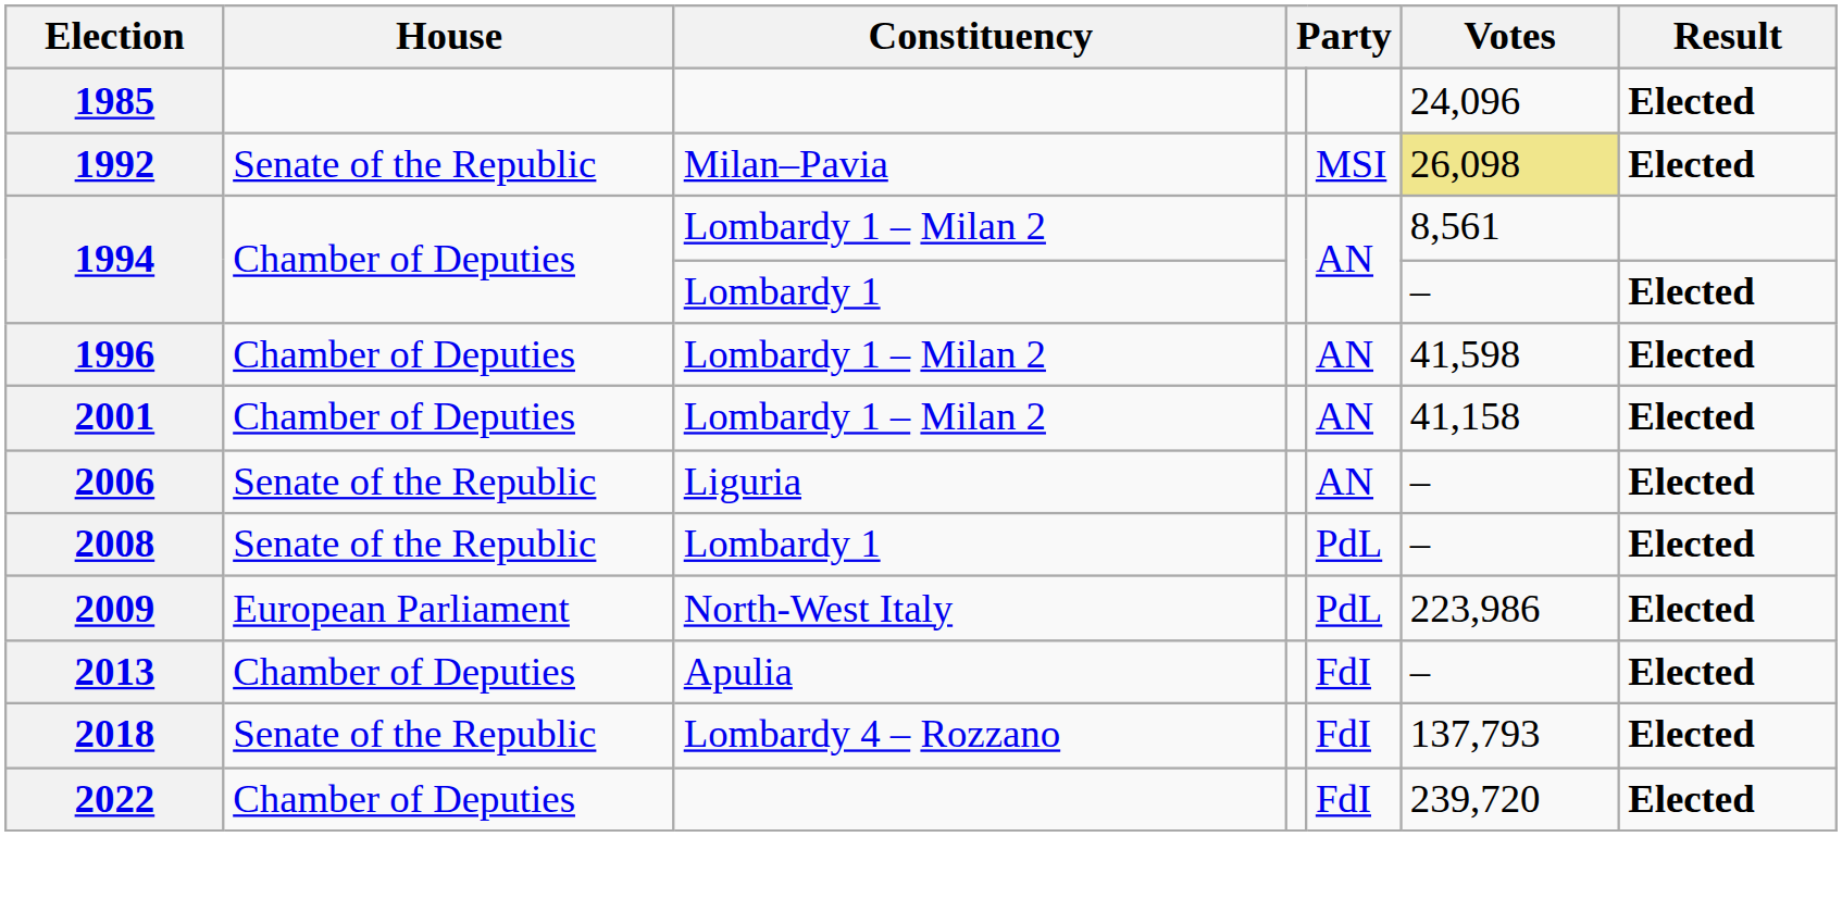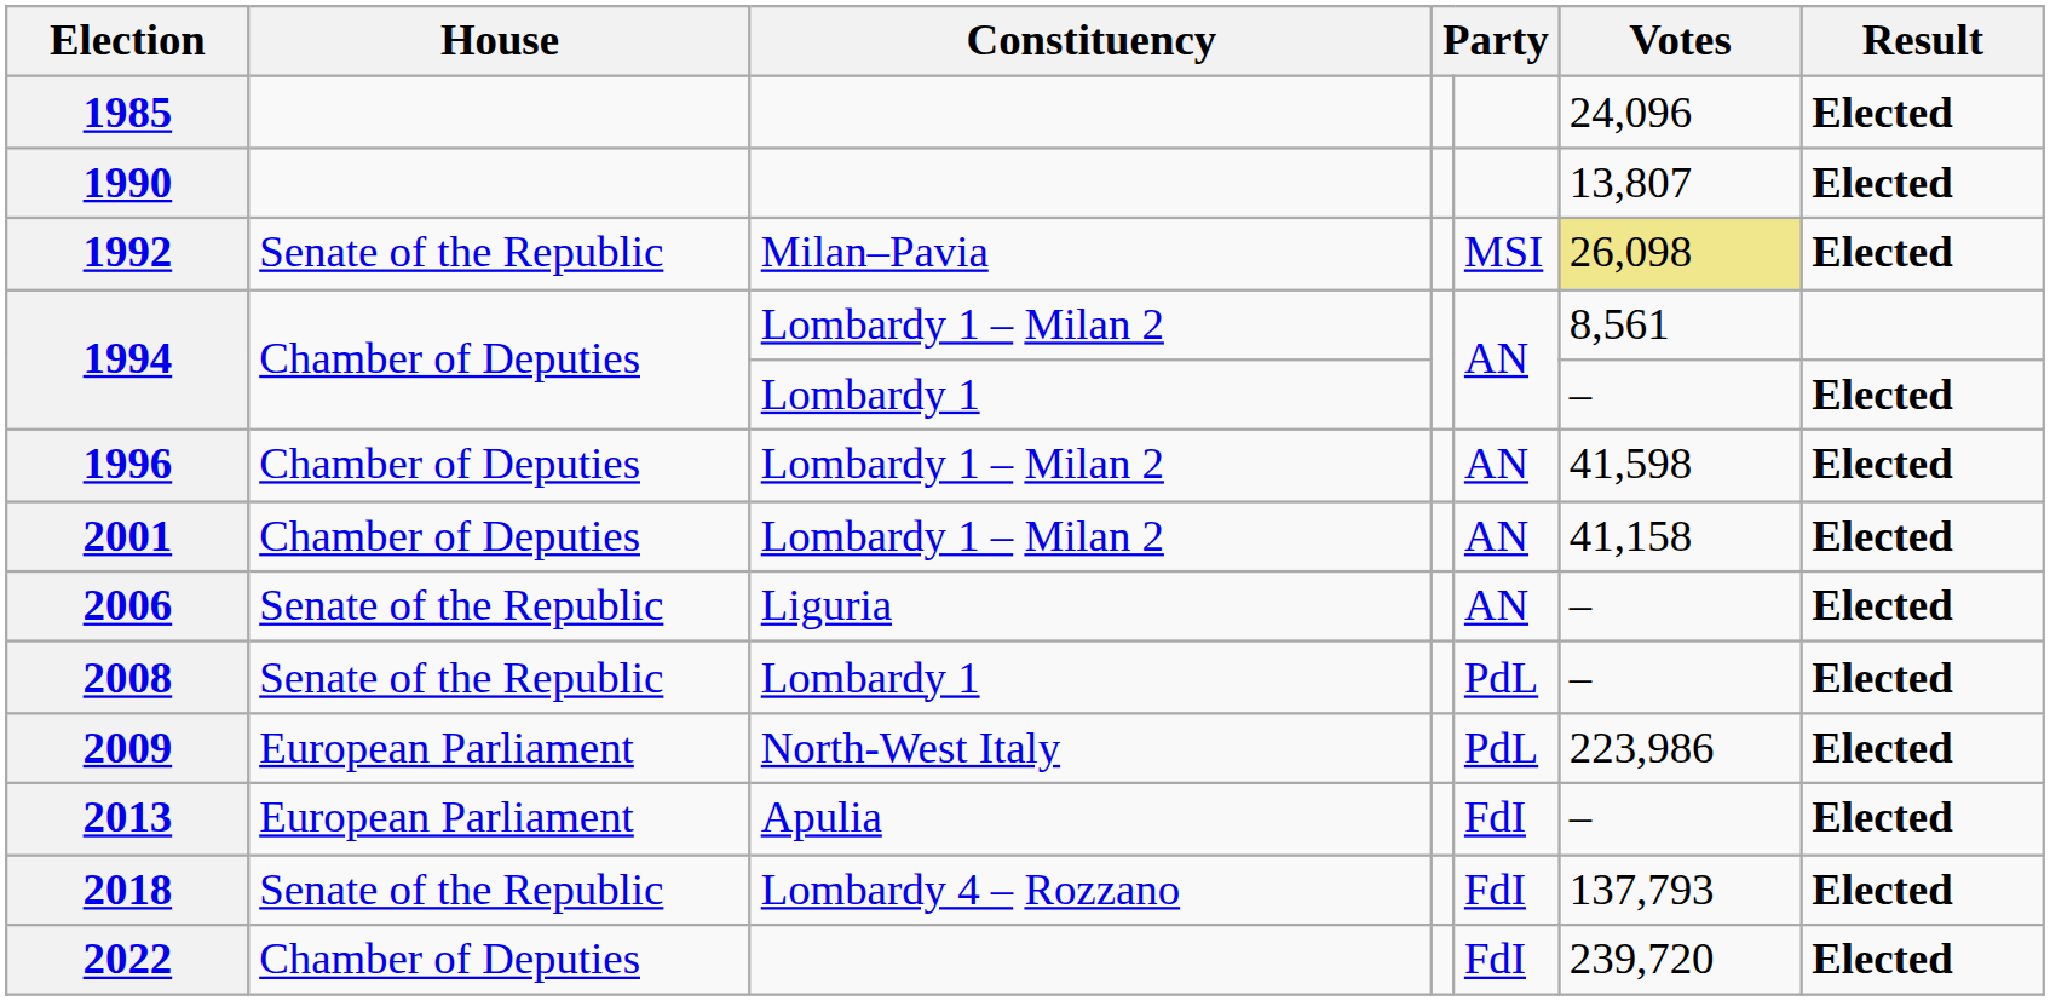+ row: 1990 | 13,807 | Elected
2013 | House: Chamber of Deputies -> European Parliament
